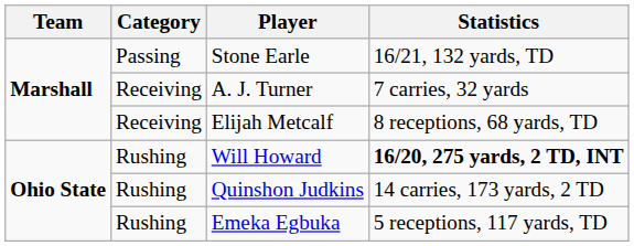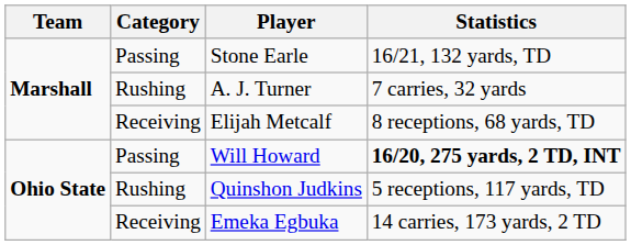A. J. Turner | Category: Receiving -> Rushing
Will Howard | Category: Rushing -> Passing
Quinshon Judkins | Statistics: 14 carries, 173 yards, 2 TD -> 5 receptions, 117 yards, TD
Emeka Egbuka | Category: Rushing -> Receiving
Emeka Egbuka | Statistics: 5 receptions, 117 yards, TD -> 14 carries, 173 yards, 2 TD
